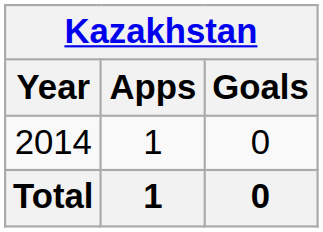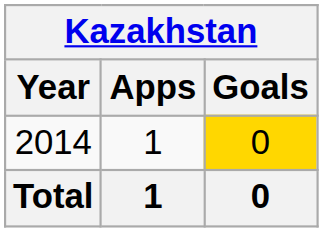2014 | Goals: no background -> gold background
